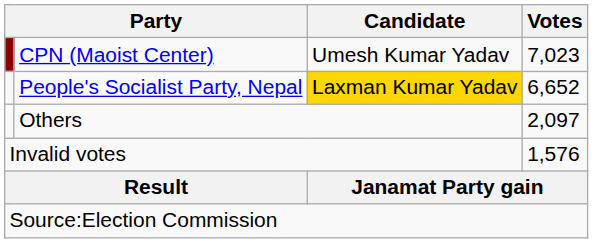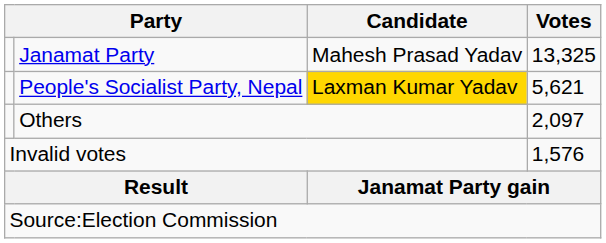+ row: Janamat Party | Mahesh Prasad Yadav | 13,325
- row: CPN (Maoist Center) | Umesh Kumar Yadav | 7,023
People's Socialist Party, Nepal | Votes: 6,652 -> 5,621
